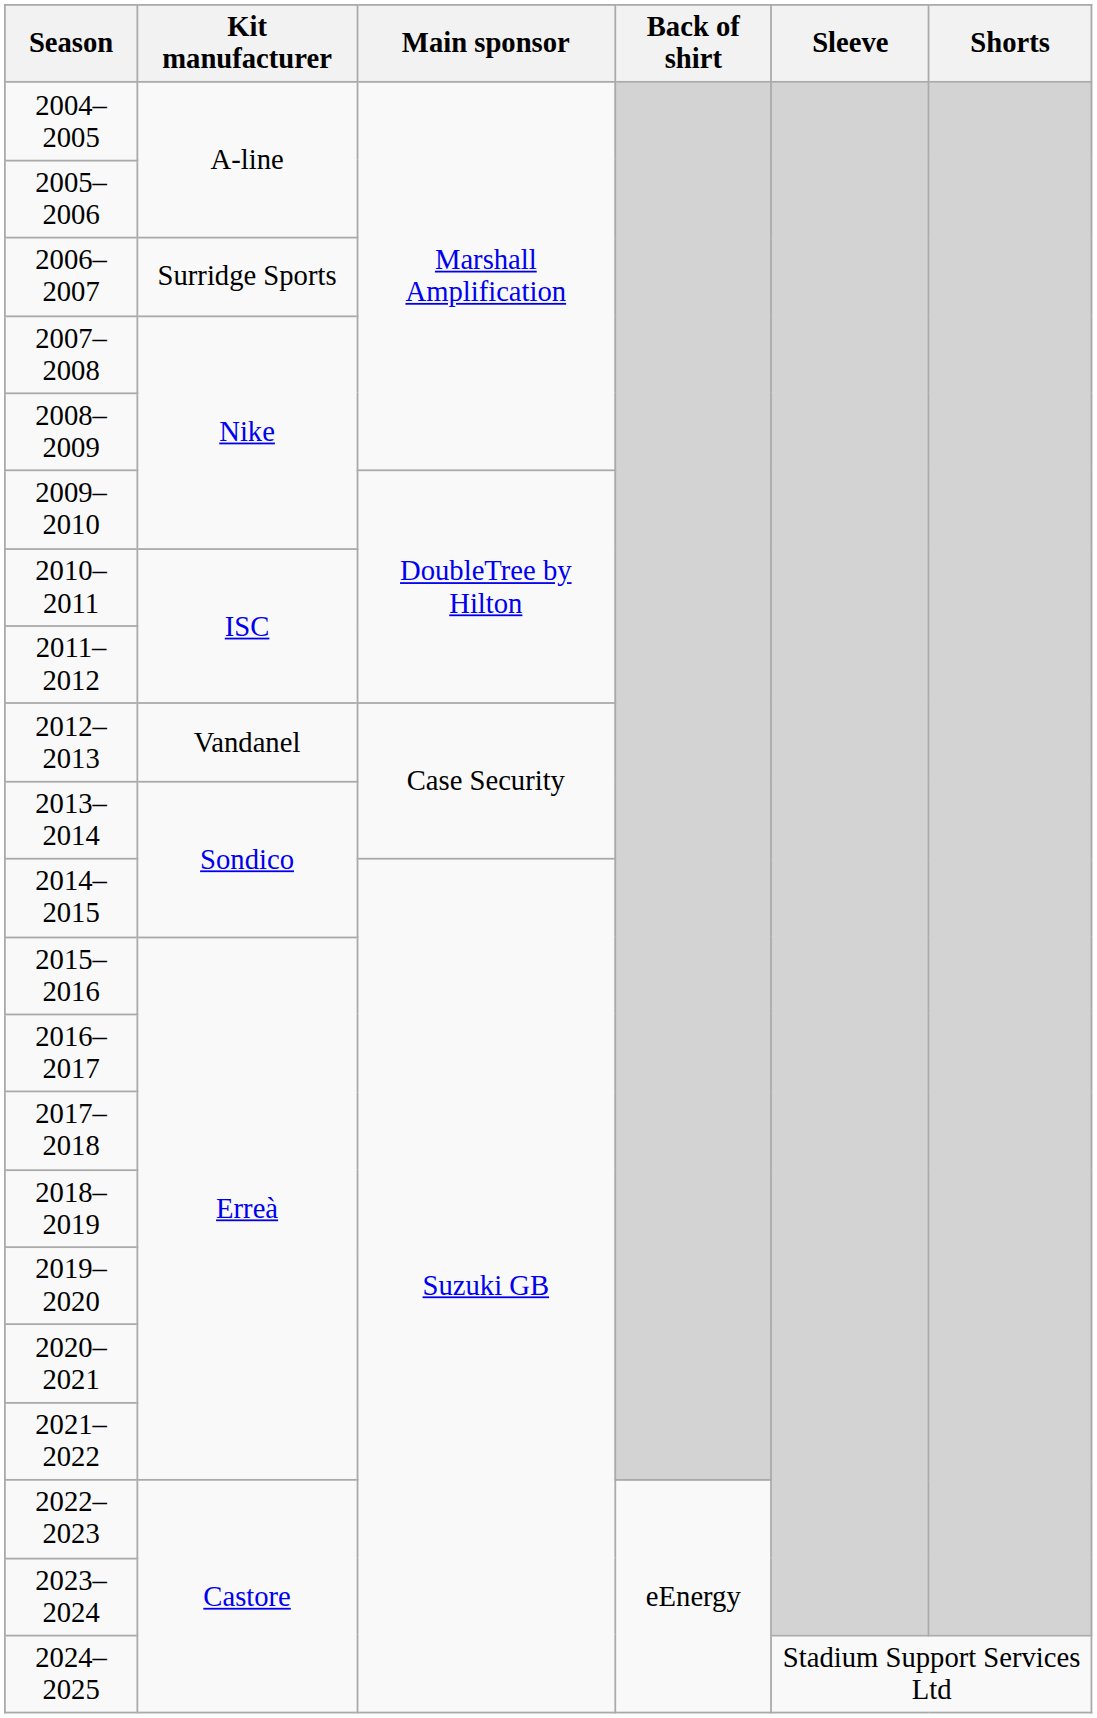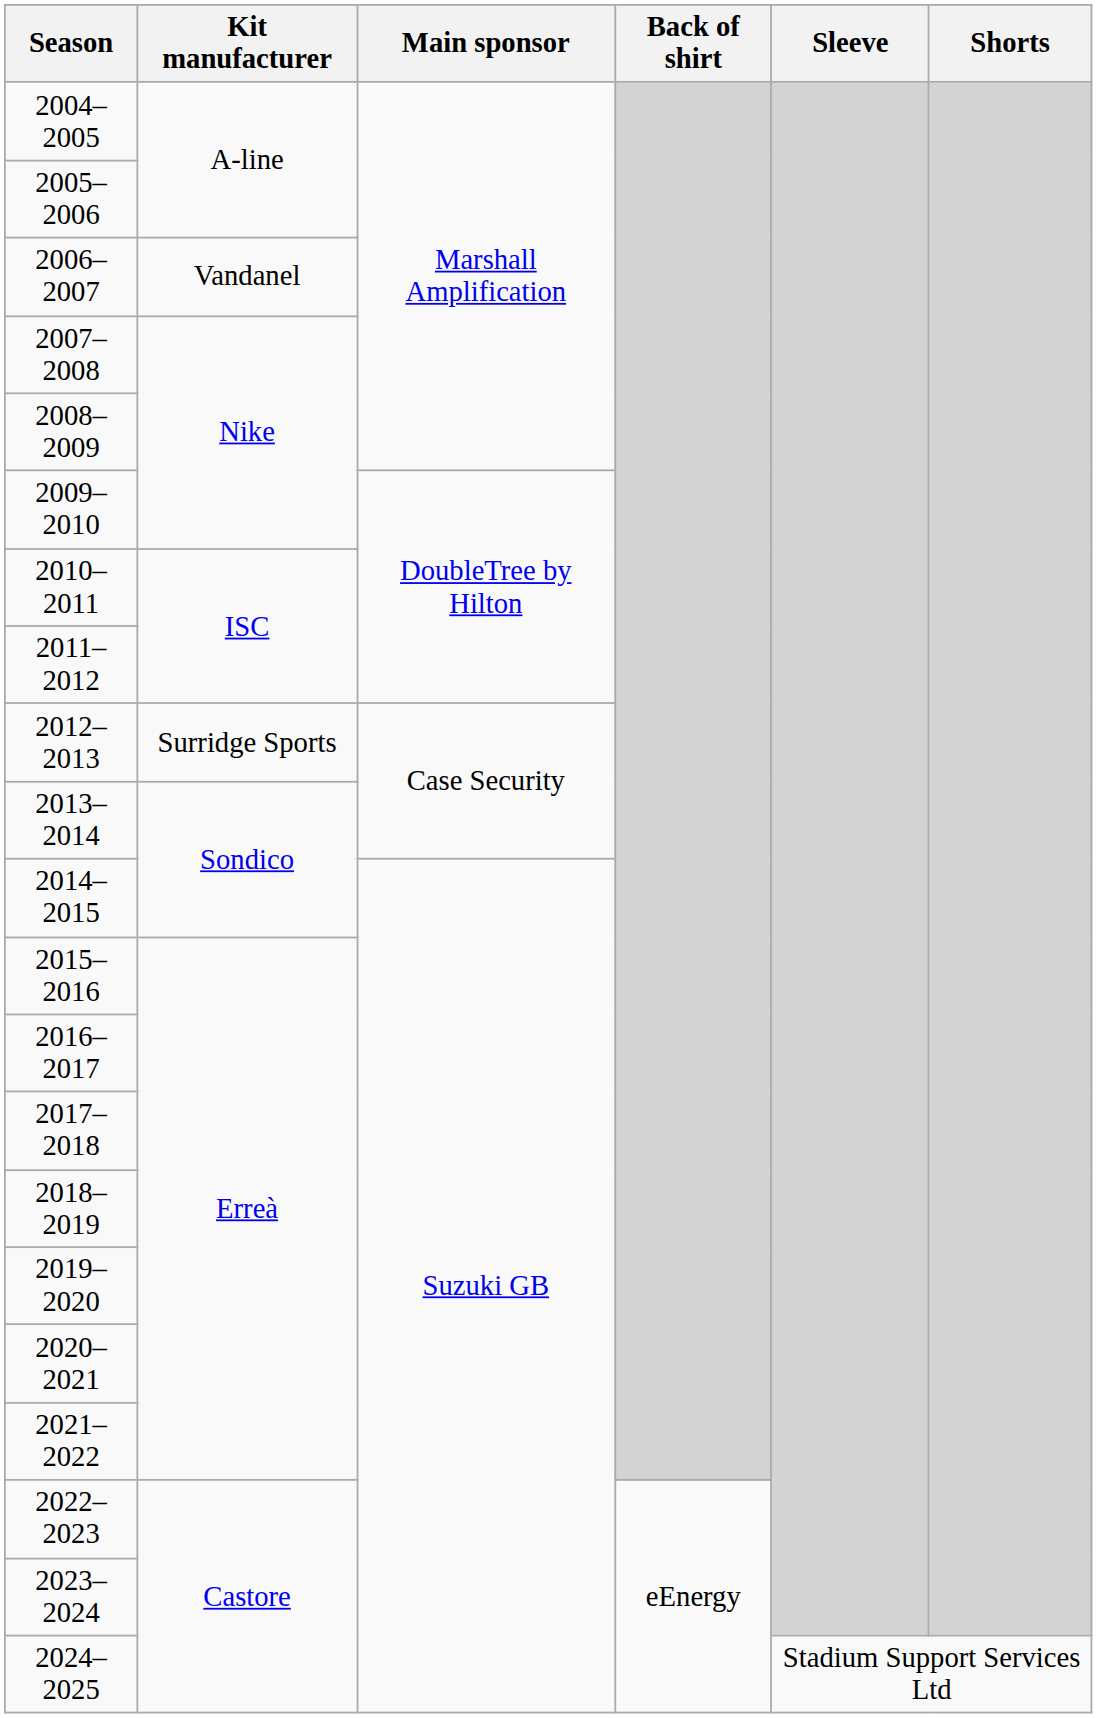2006–2007 | Kit manufacturer: Surridge Sports -> Vandanel
2012–2013 | Kit manufacturer: Vandanel -> Surridge Sports
